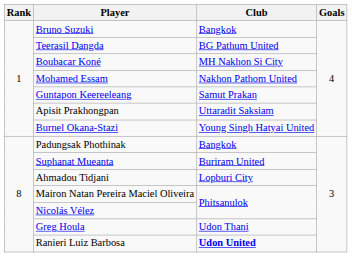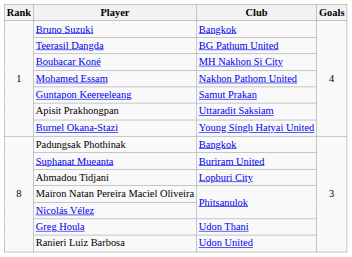Ranieri Luiz Barbosa | Club: bold -> normal
